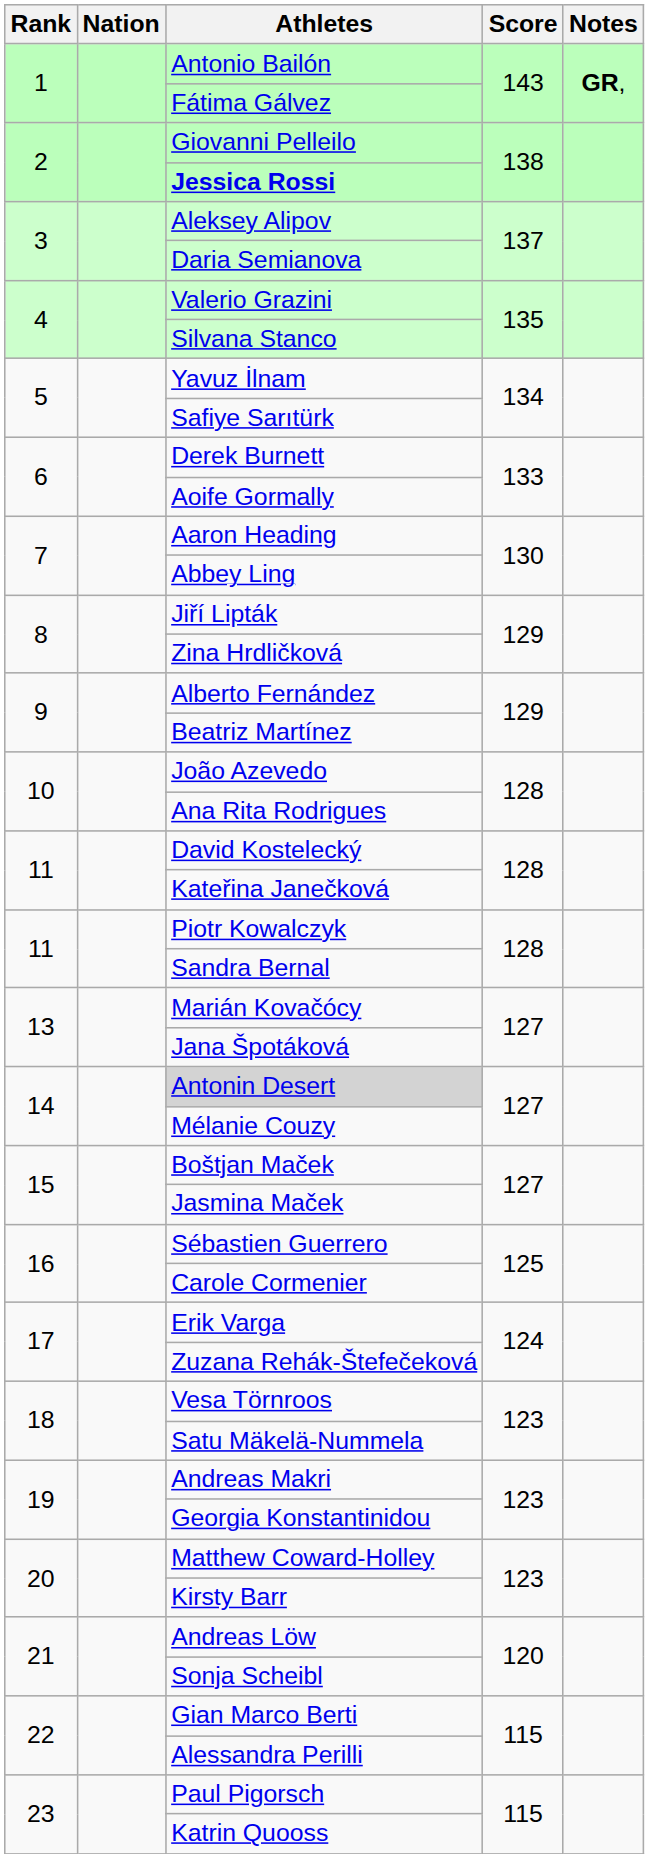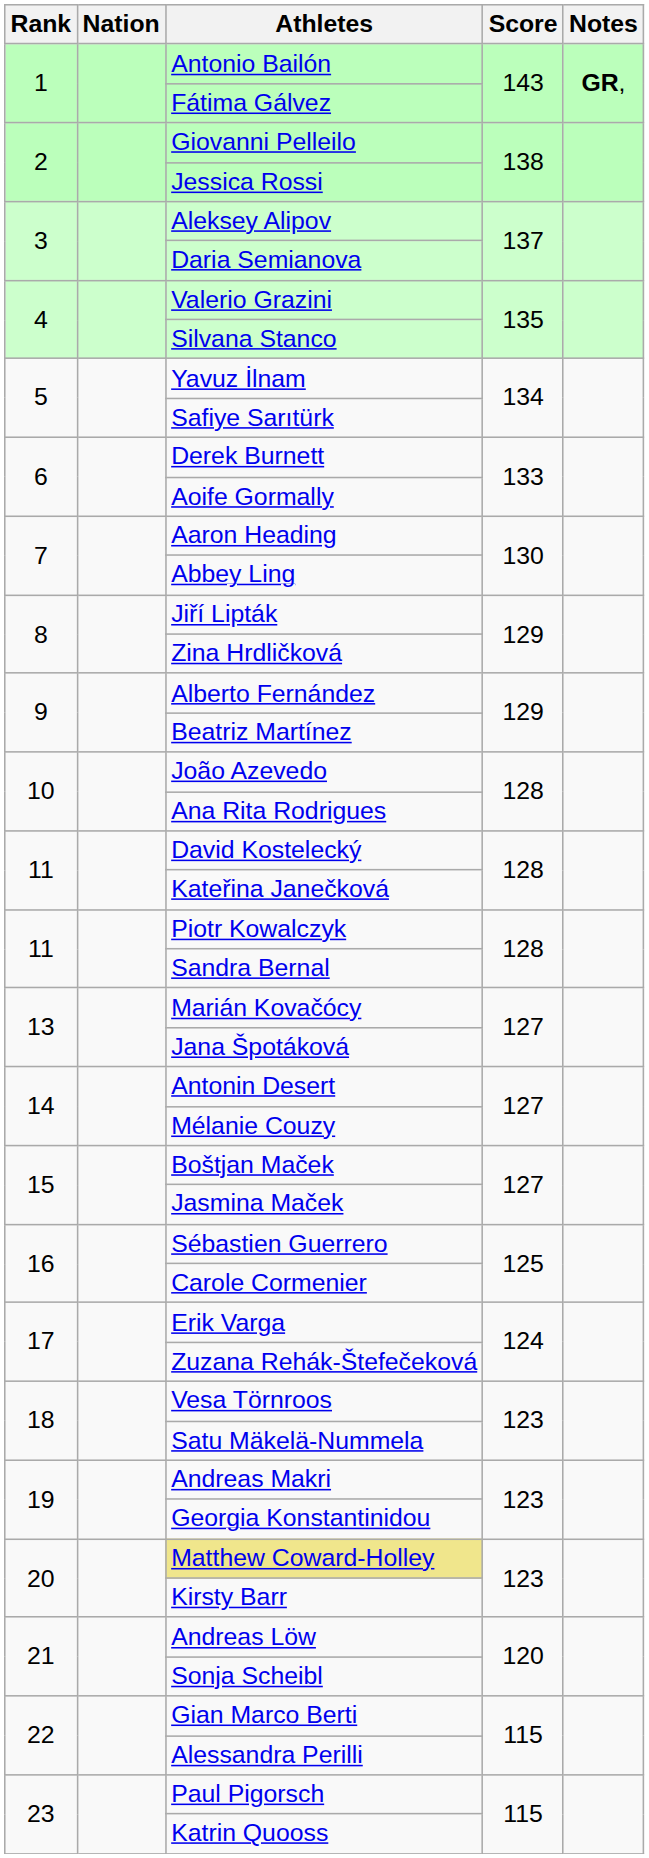Jessica Rossi | Athletes: bold -> normal
Antonin Desert | Athletes: lightgrey background -> no background
Matthew Coward-Holley | Athletes: no background -> khaki background
